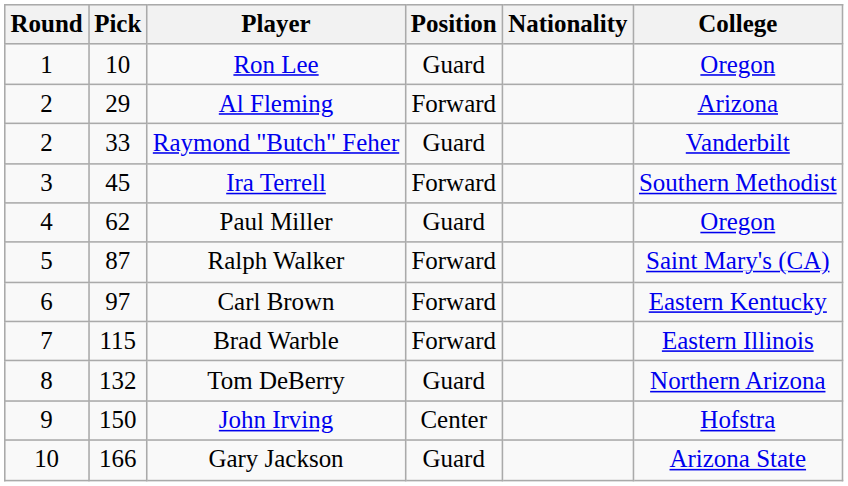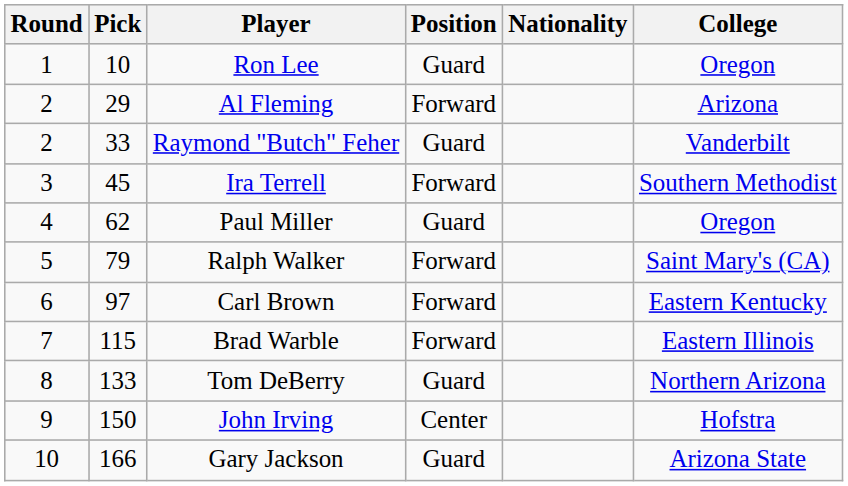Ralph Walker | Pick: 87 -> 79
Tom DeBerry | Pick: 132 -> 133
